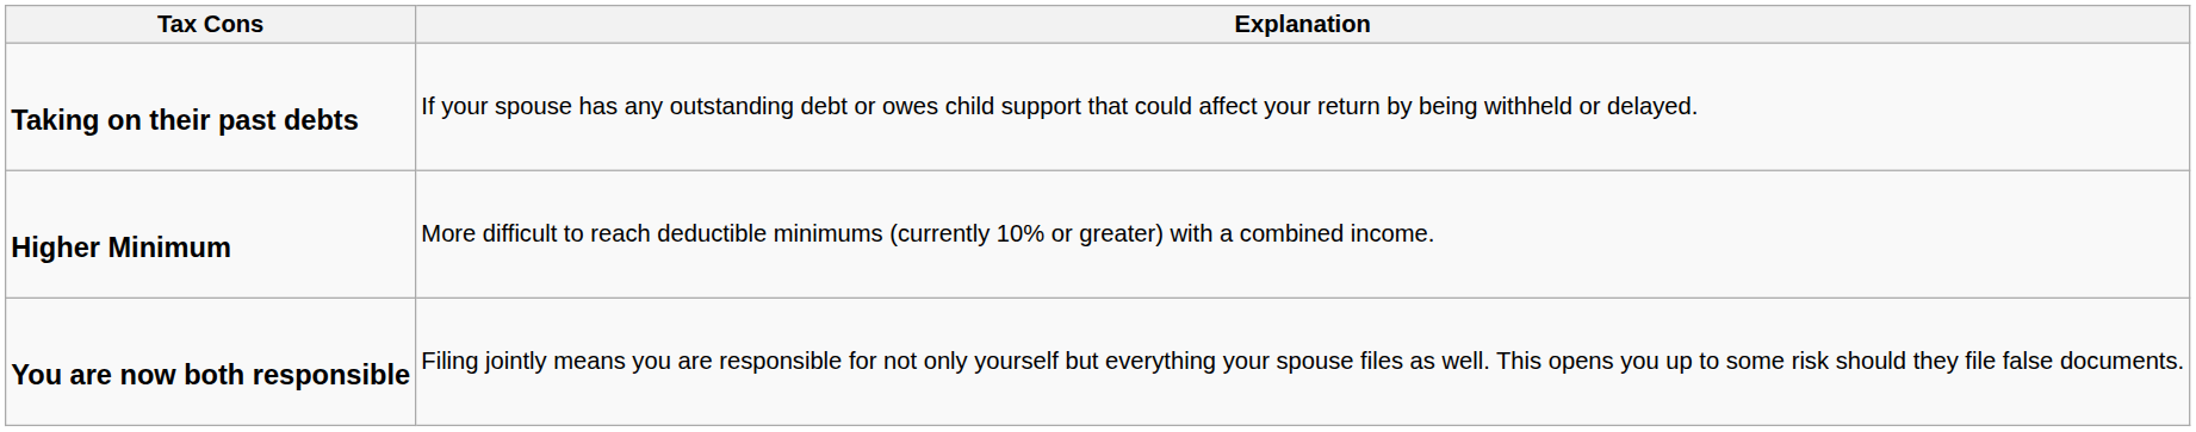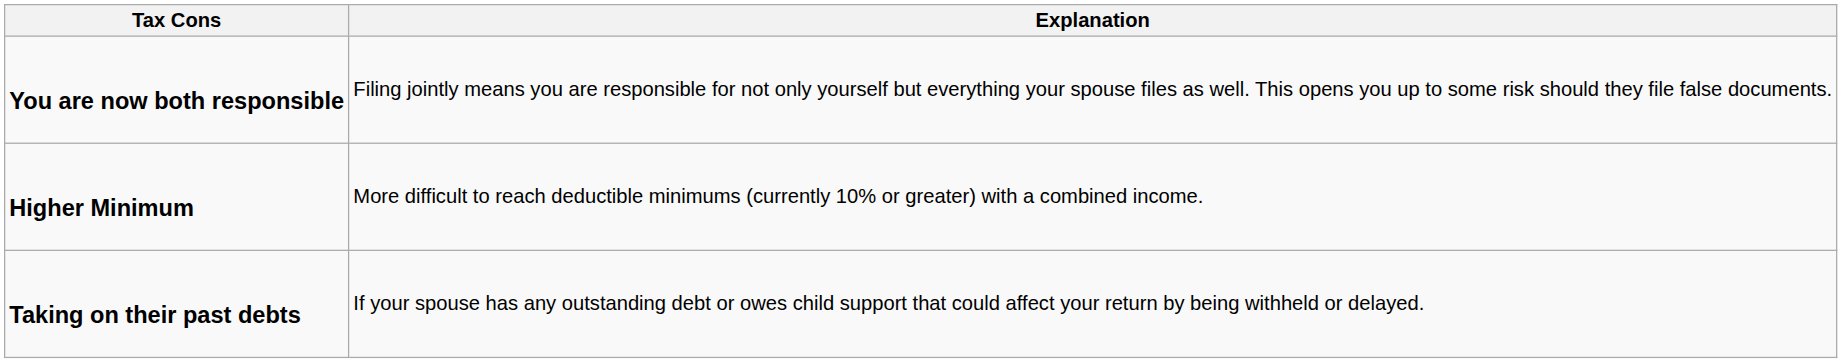rows swapped: You are now both responsible <-> Taking on their past debts
